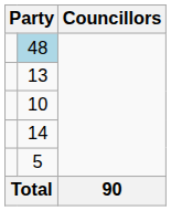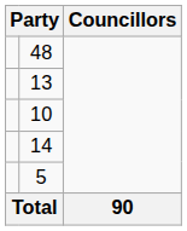48 | column 2: lightblue background -> no background
